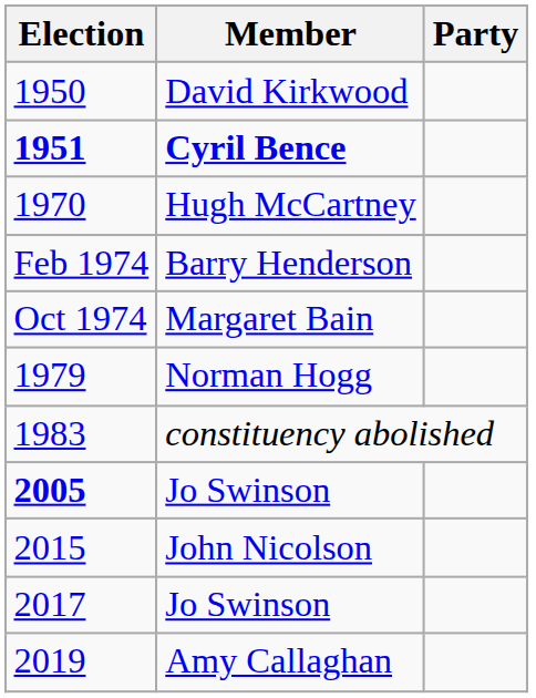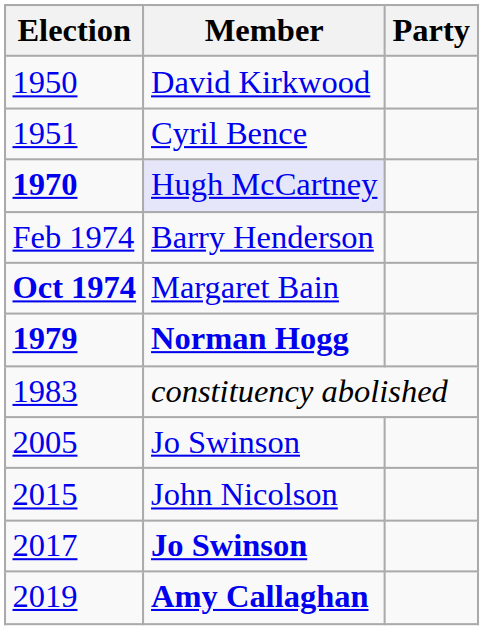Cyril Bence | Election: bold -> normal
Cyril Bence | Member: bold -> normal
Hugh McCartney | Election: normal -> bold
Hugh McCartney | Member: no background -> lavender background
Margaret Bain | Election: normal -> bold
Norman Hogg | Election: normal -> bold
Norman Hogg | Member: normal -> bold
2005 / Jo Swinson | Election: bold -> normal
2017 / Jo Swinson | Member: normal -> bold
Amy Callaghan | Member: normal -> bold
